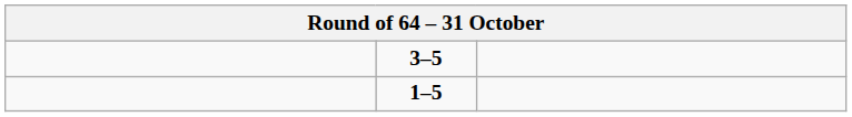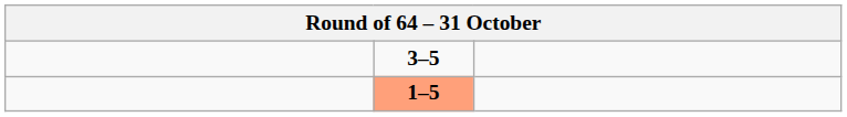row 3 | 3–5: no background -> lightsalmon background
